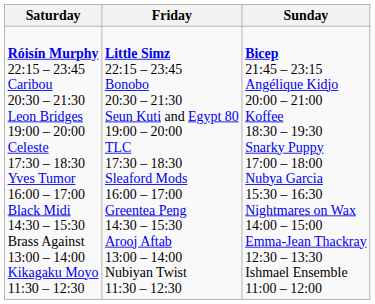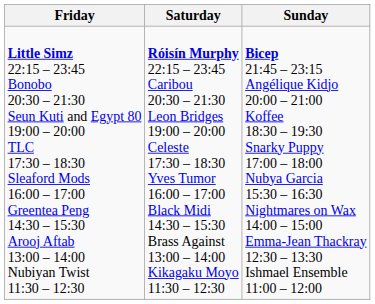columns swapped: Friday <-> Saturday
